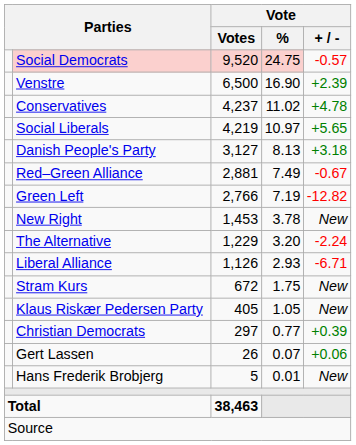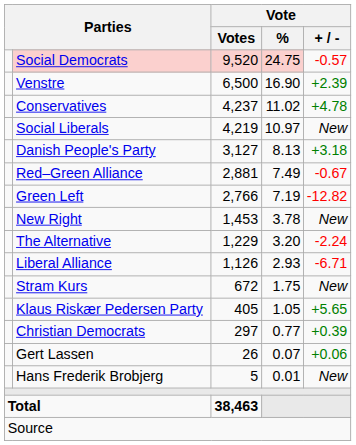Social Liberals | Vote / + / -: +5.65 -> New
Klaus Riskær Pedersen Party | Vote / + / -: New -> +5.65
